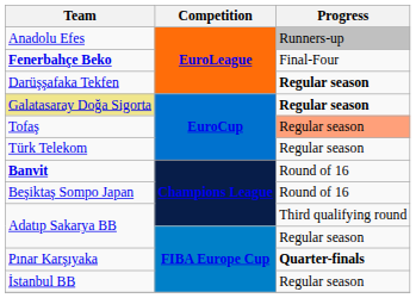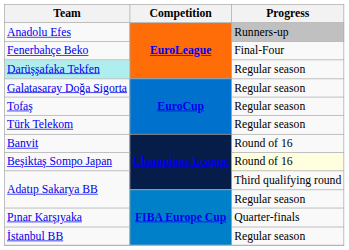Fenerbahçe Beko | Team: bold -> normal
Darüşşafaka Tekfen | Team: no background -> paleturquoise background
Darüşşafaka Tekfen | Progress: bold -> normal
Galatasaray Doğa Sigorta | Team: khaki background -> no background
Galatasaray Doğa Sigorta | Progress: bold -> normal
Tofaş | Progress: lightsalmon background -> no background
Banvit | Team: bold -> normal
Beşiktaş Sompo Japan | Progress: no background -> lightyellow background
Pınar Karşıyaka | Progress: bold -> normal
